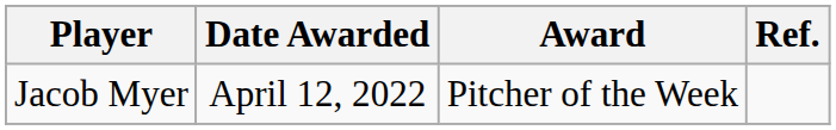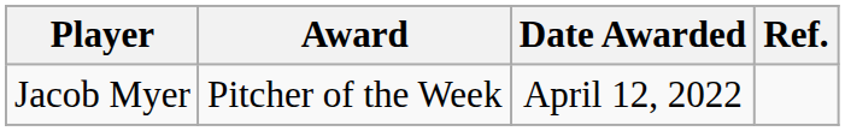columns swapped: Award <-> Date Awarded
